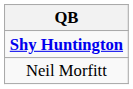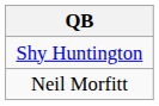row 2 | column 1: bold -> normal
